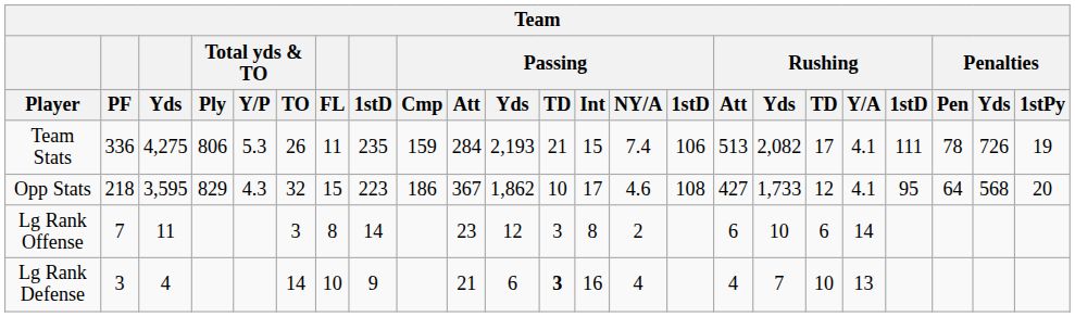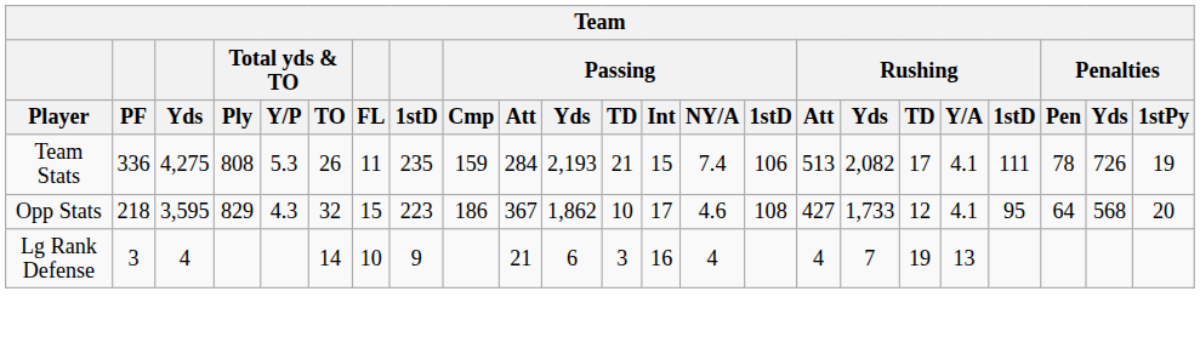Team Stats | Total yds & TO / Ply: 806 -> 808
- row: Lg Rank Offense | 7 | 11 | 3 | 8 | 14 | 23 | 12 | 3 | 8 | 2 | 6 | 10 | 6 | 14
Lg Rank Defense | Passing / TD: bold -> normal
Lg Rank Defense | Rushing / TD: 10 -> 19
